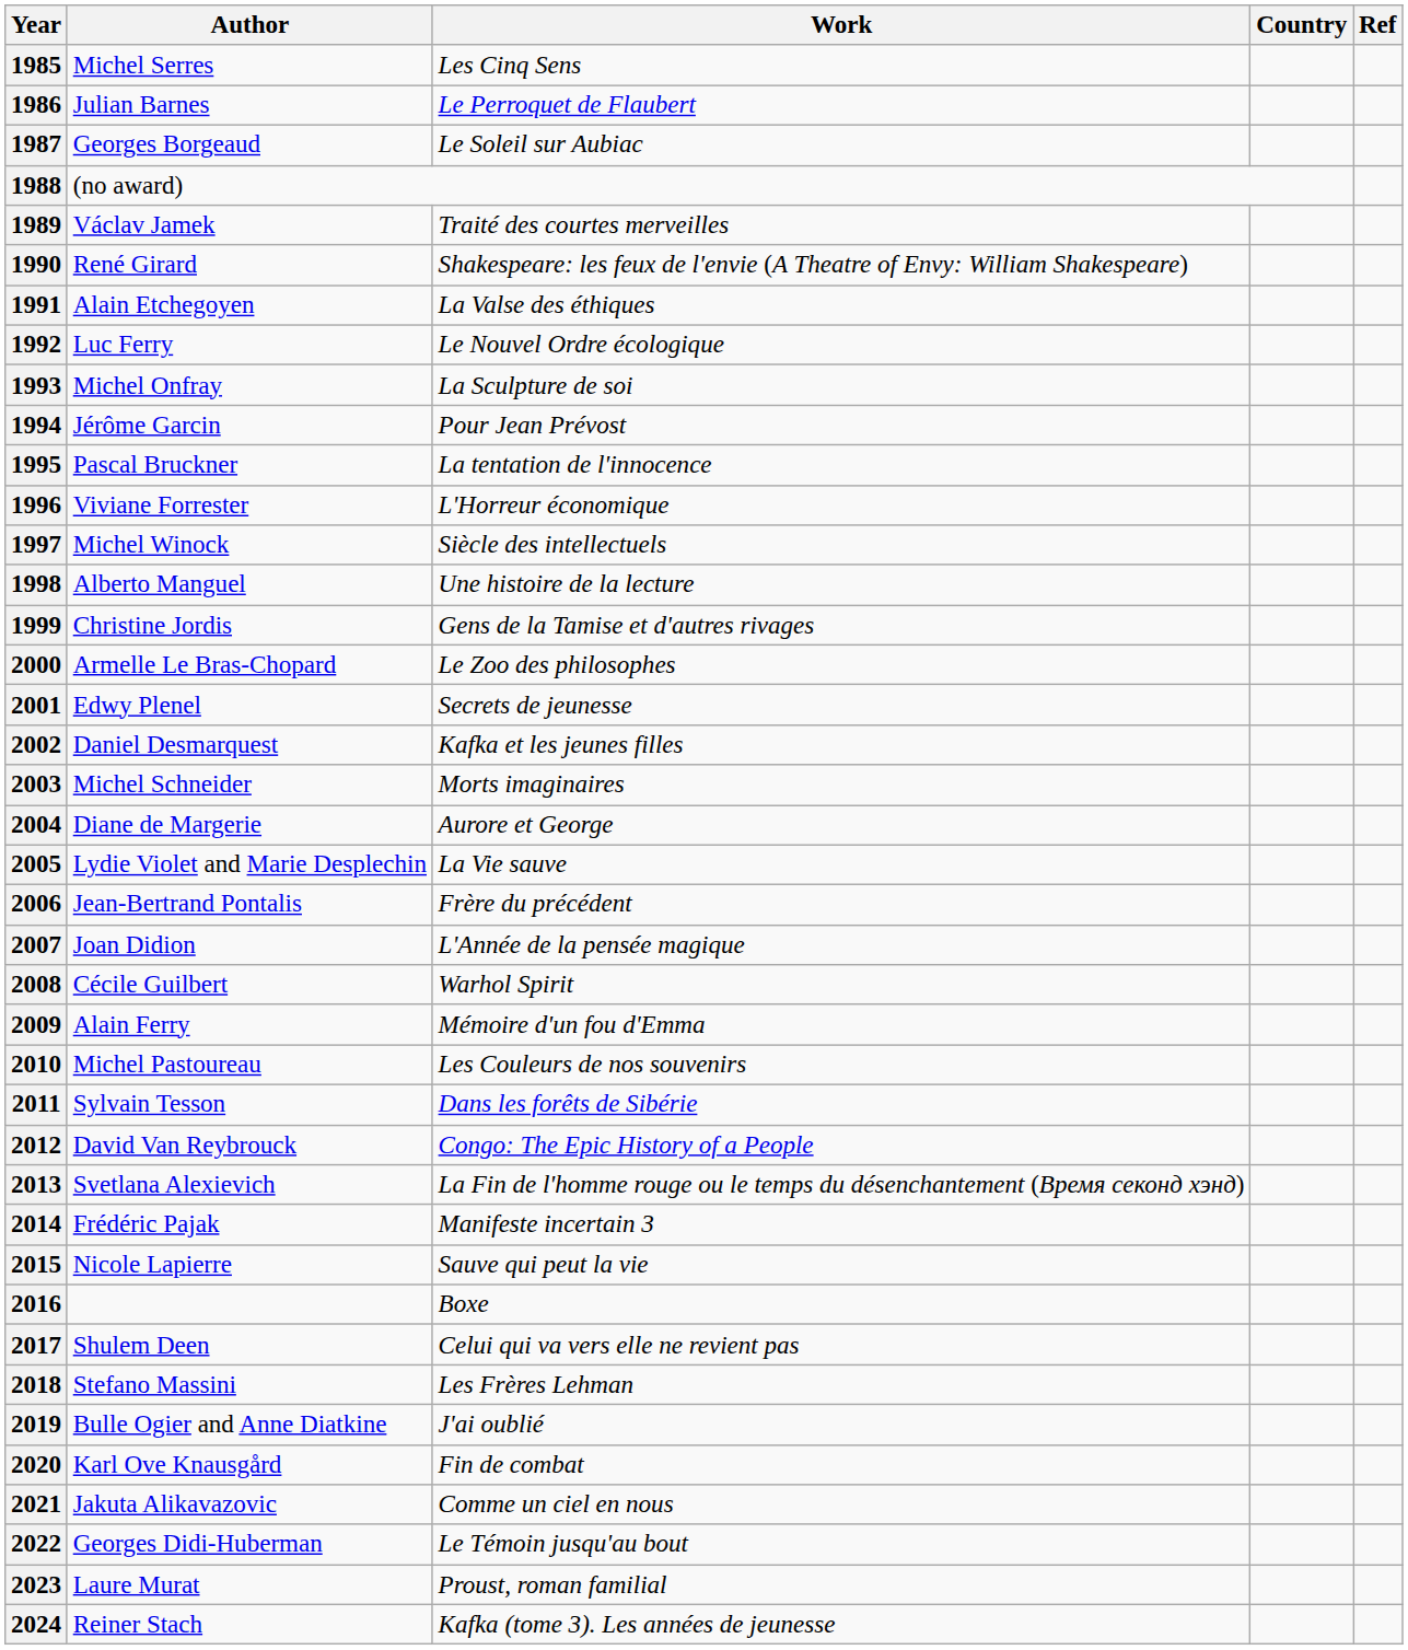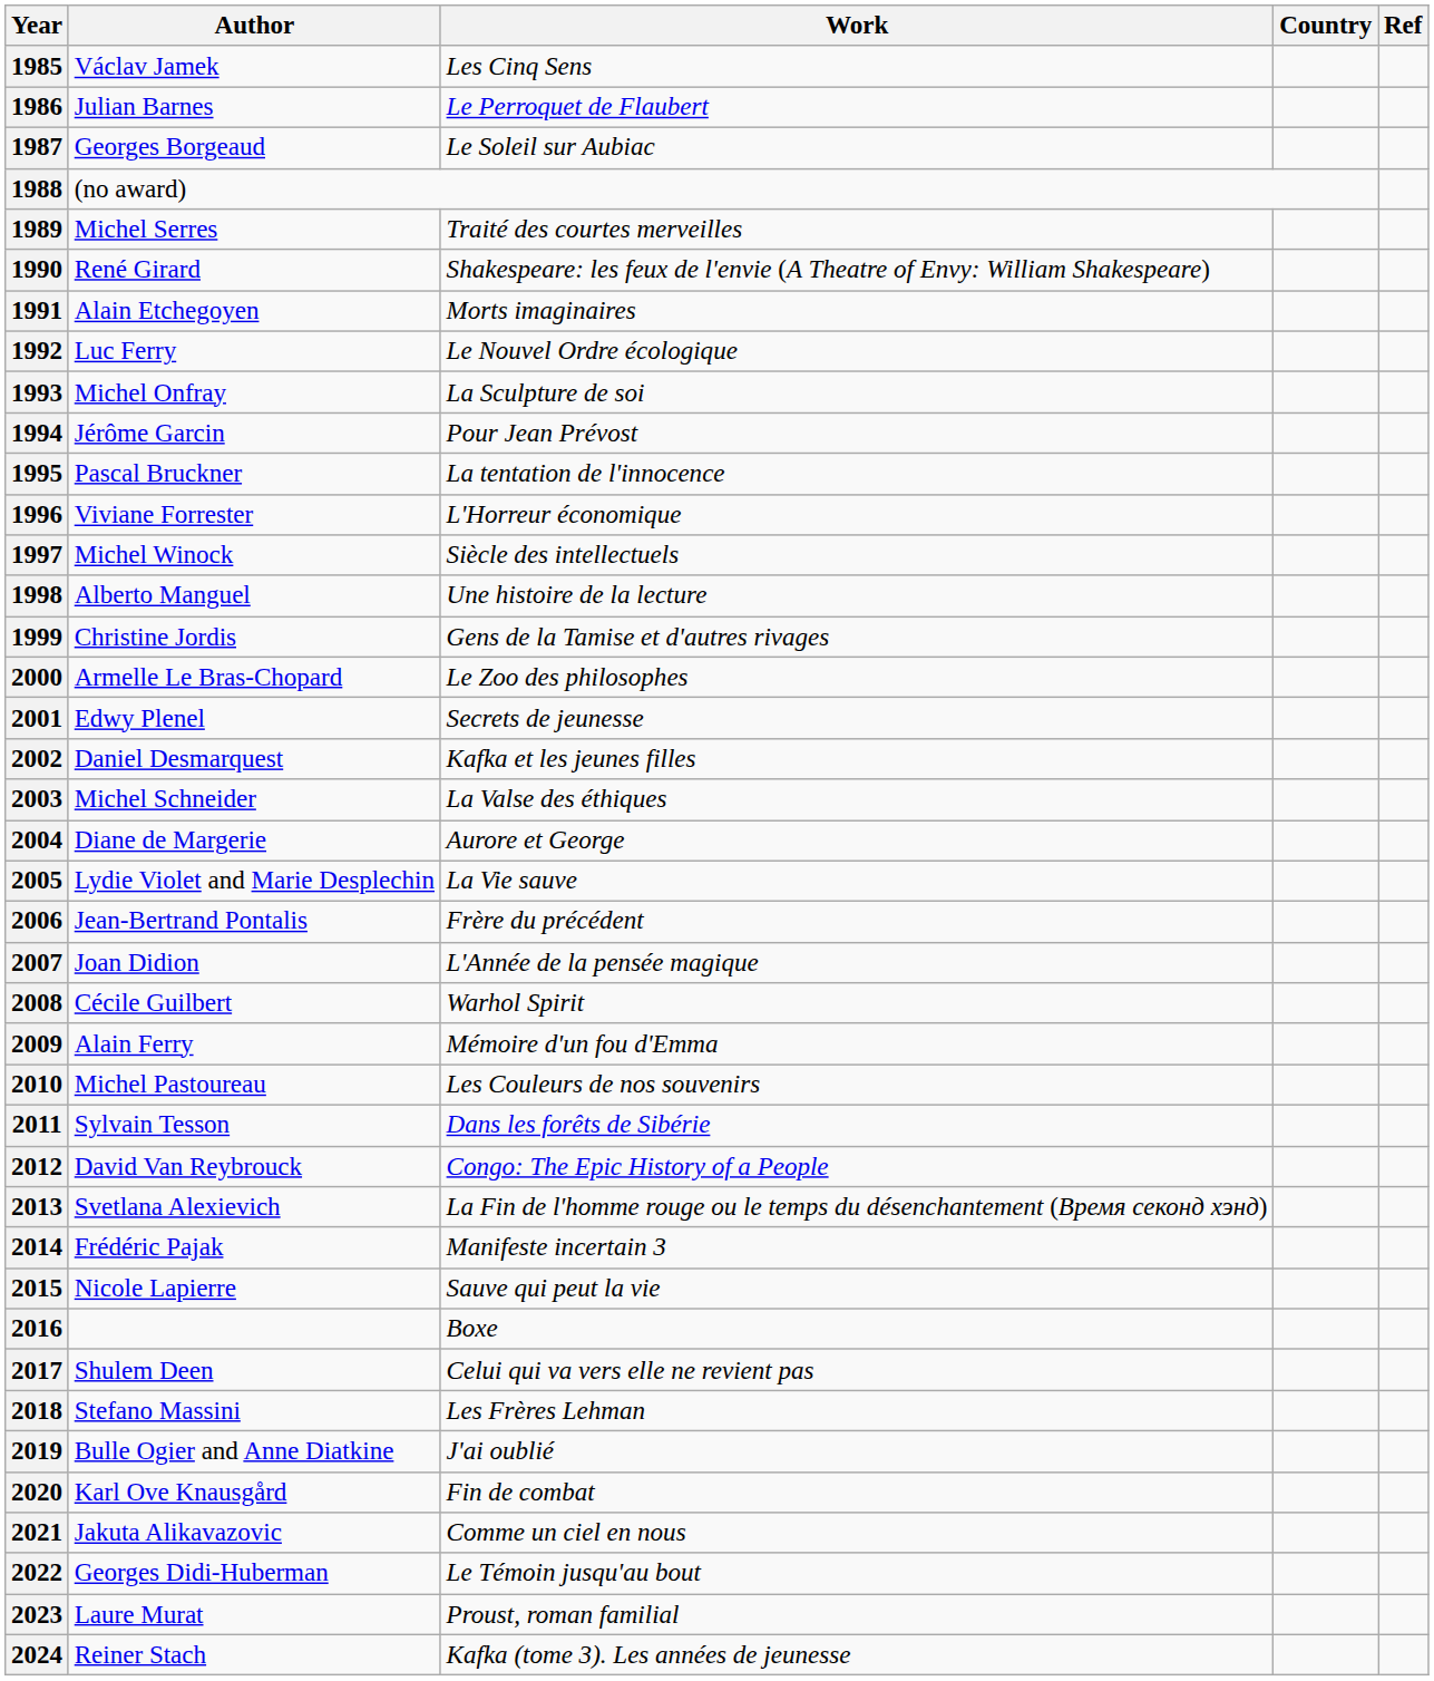1985 | Author: Michel Serres -> Václav Jamek
1989 | Author: Václav Jamek -> Michel Serres
1991 | Work: La Valse des éthiques -> Morts imaginaires
2003 | Work: Morts imaginaires -> La Valse des éthiques
